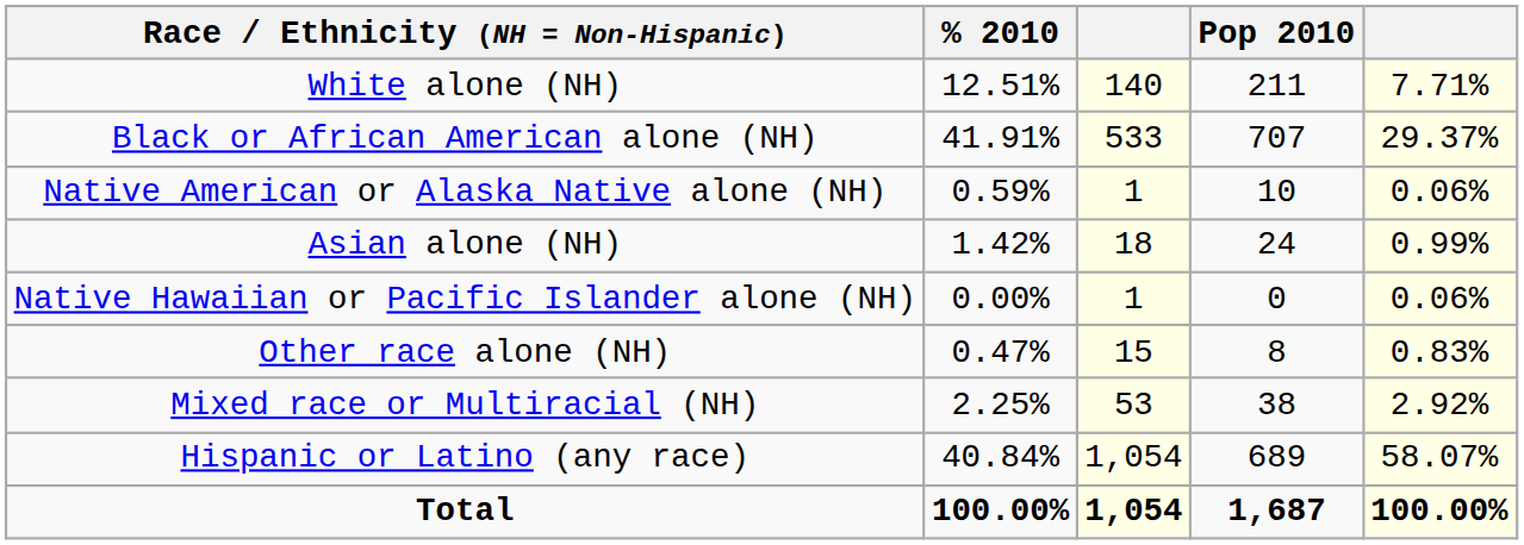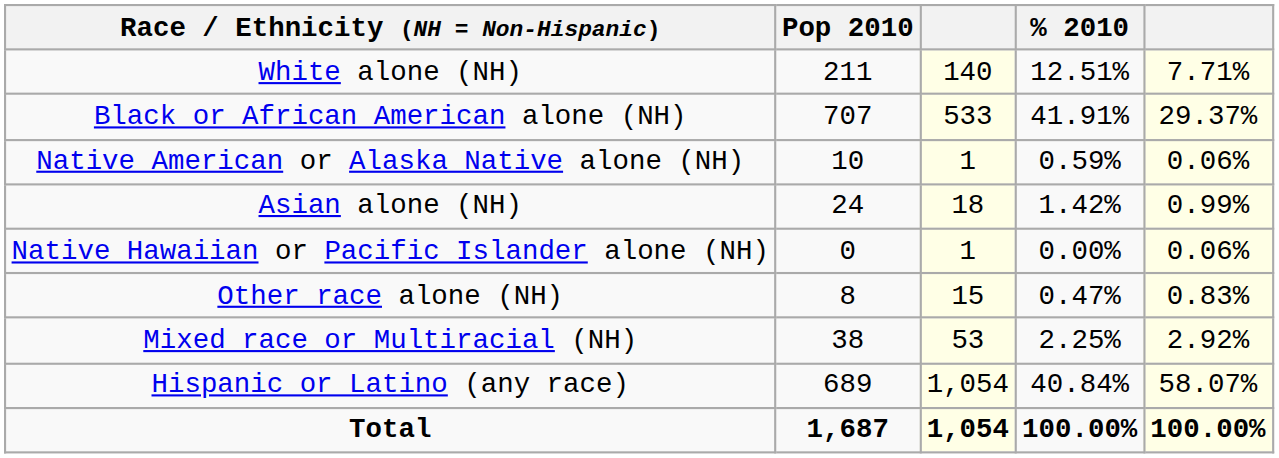columns swapped: Pop 2010 <-> % 2010
